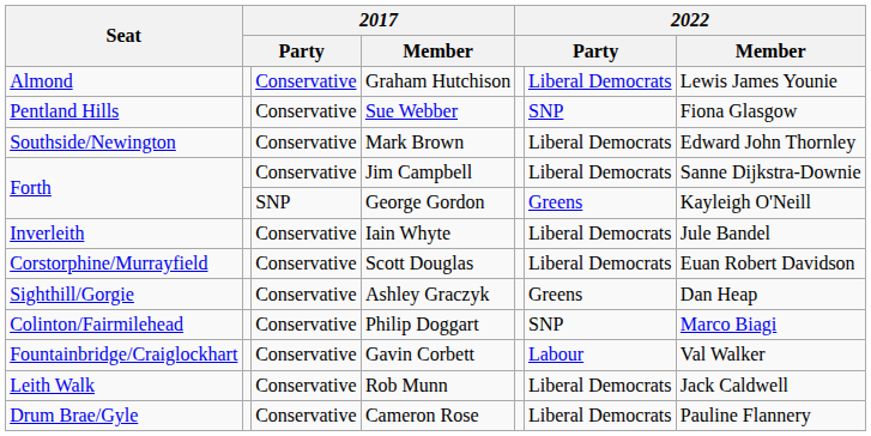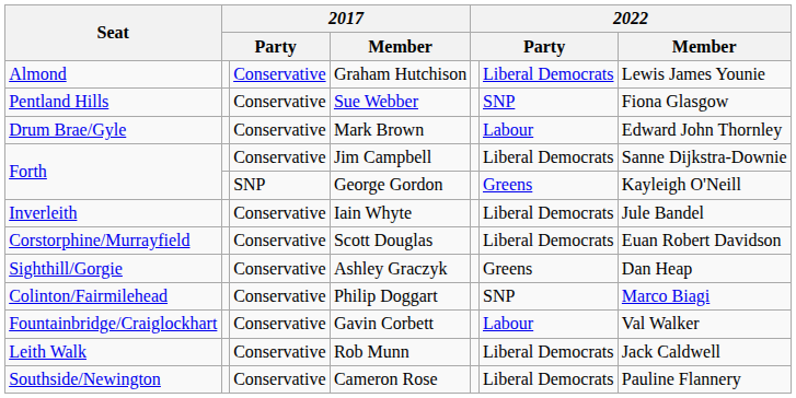Mark Brown | Seat: Southside/Newington -> Drum Brae/Gyle
Mark Brown | column 6: Liberal Democrats -> Labour
Cameron Rose | Seat: Drum Brae/Gyle -> Southside/Newington
